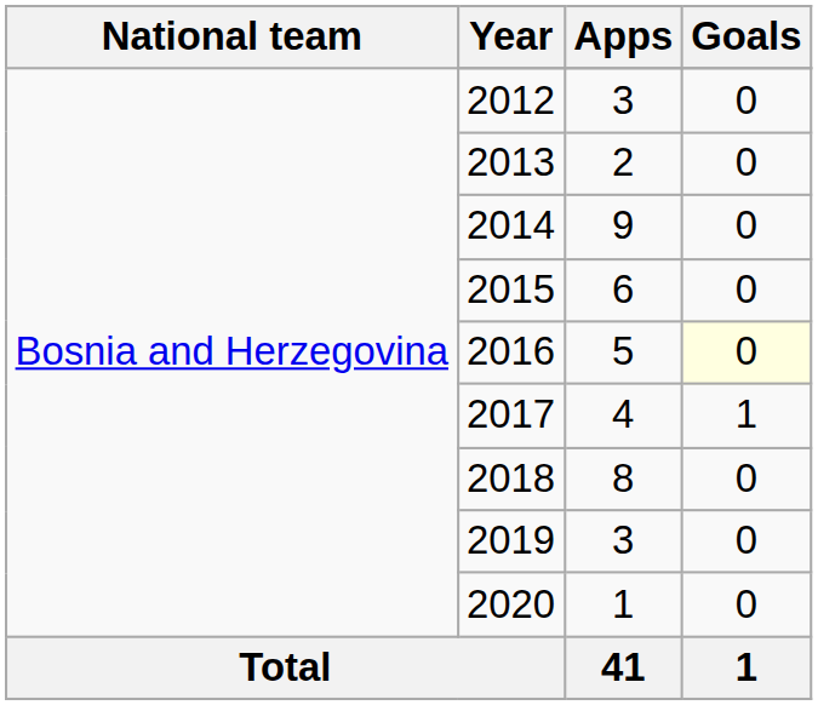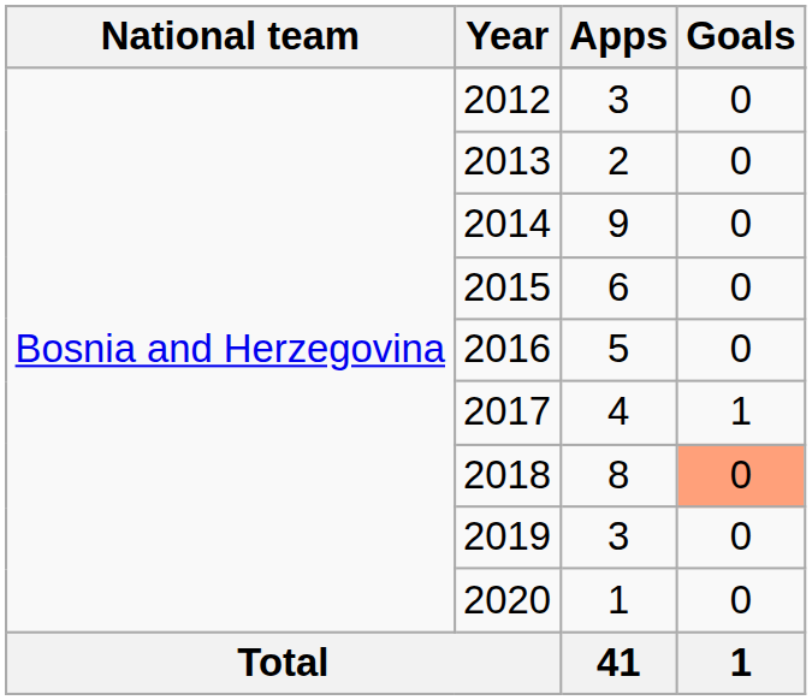2016 | Goals: lightyellow background -> no background
2018 | Goals: no background -> lightsalmon background
